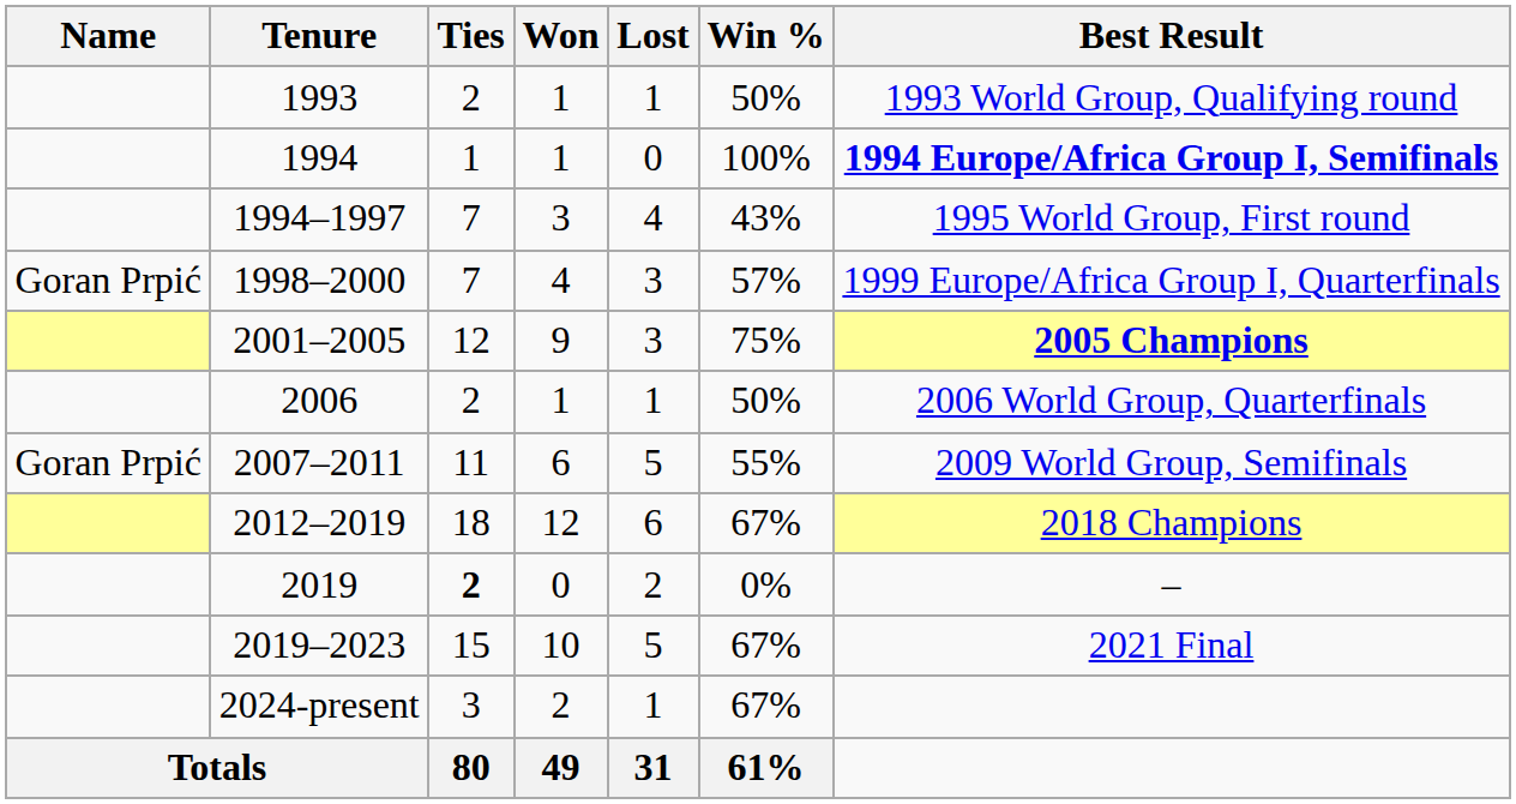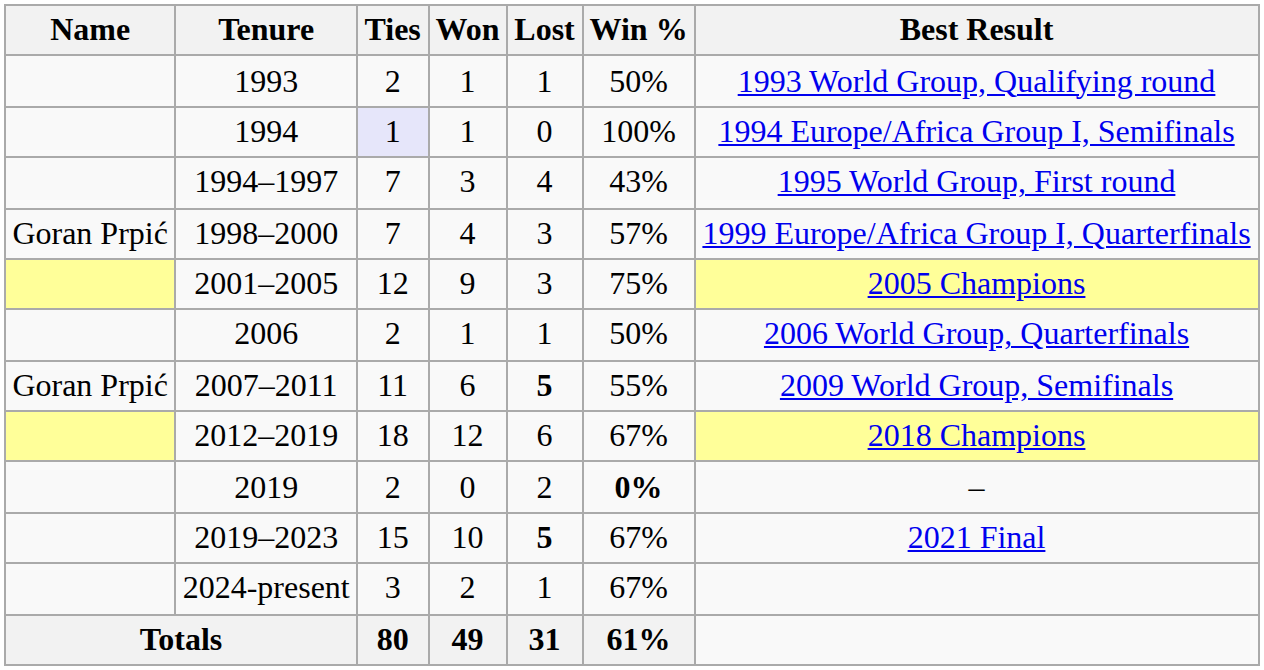1994 | Ties: no background -> lavender background
1994 | Best Result: bold -> normal
2001–2005 | Best Result: bold -> normal
2007–2011 | Lost: normal -> bold
2019 | Ties: bold -> normal
2019 | Win %: normal -> bold
2019–2023 | Lost: normal -> bold
